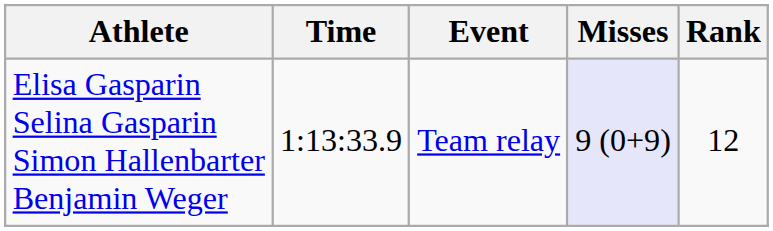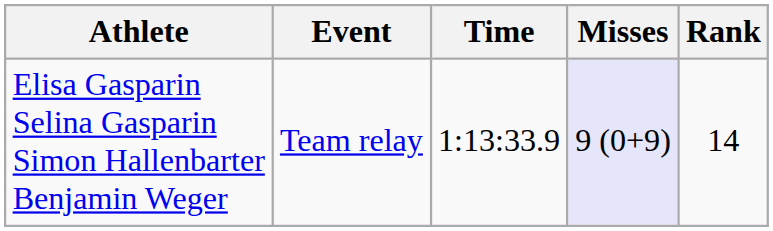columns swapped: Event <-> Time
row 2 | Rank: 12 -> 14
